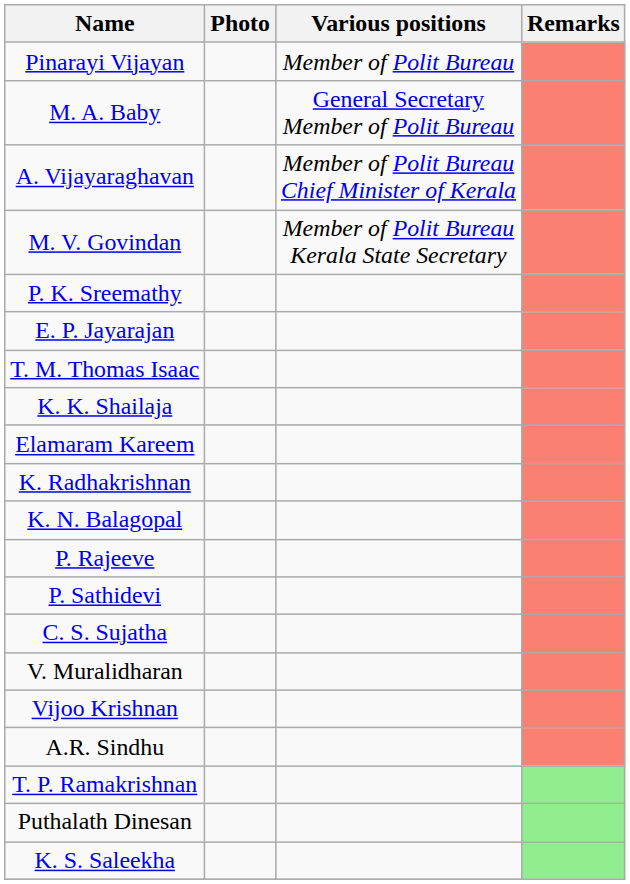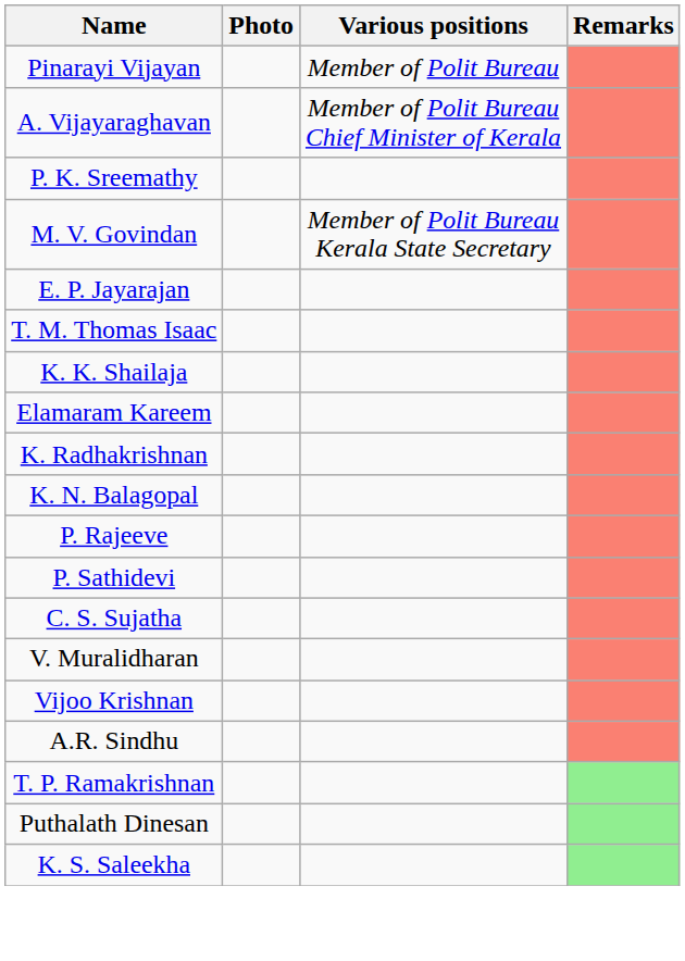- row: M. A. Baby | General Secretary Member of Polit Bureau
rows swapped: M. V. Govindan <-> P. K. Sreemathy
